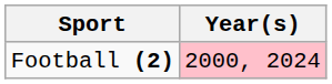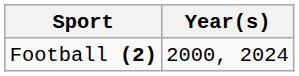Football (2) | Year(s): pink background -> no background
